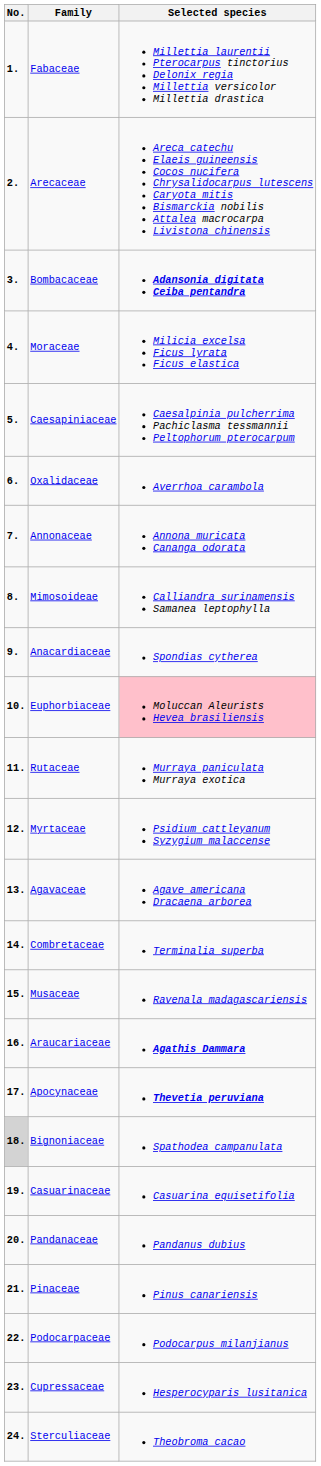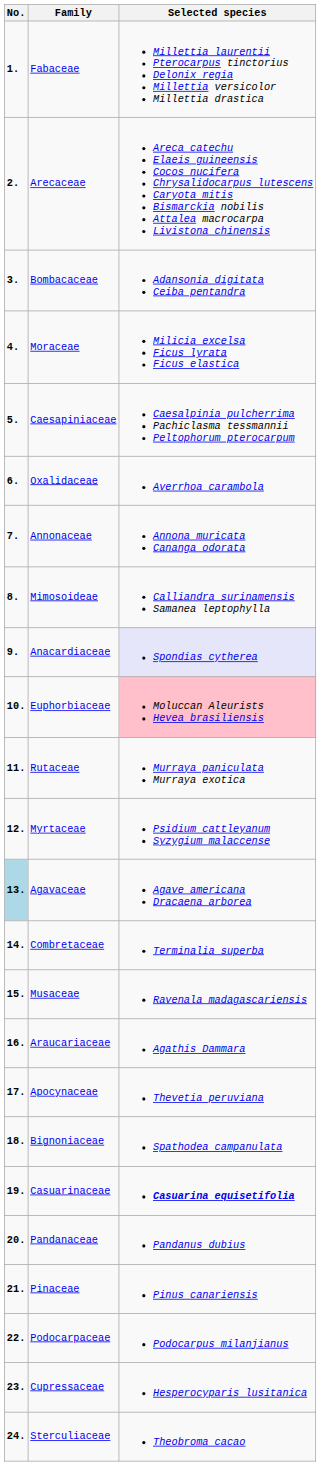Bombacaceae | Selected species: bold -> normal
Anacardiaceae | Selected species: no background -> lavender background
Agavaceae | No.: no background -> lightblue background
Araucariaceae | Selected species: bold -> normal
Apocynaceae | Selected species: bold -> normal
Bignoniaceae | No.: lightgrey background -> no background
Casuarinaceae | Selected species: normal -> bold
